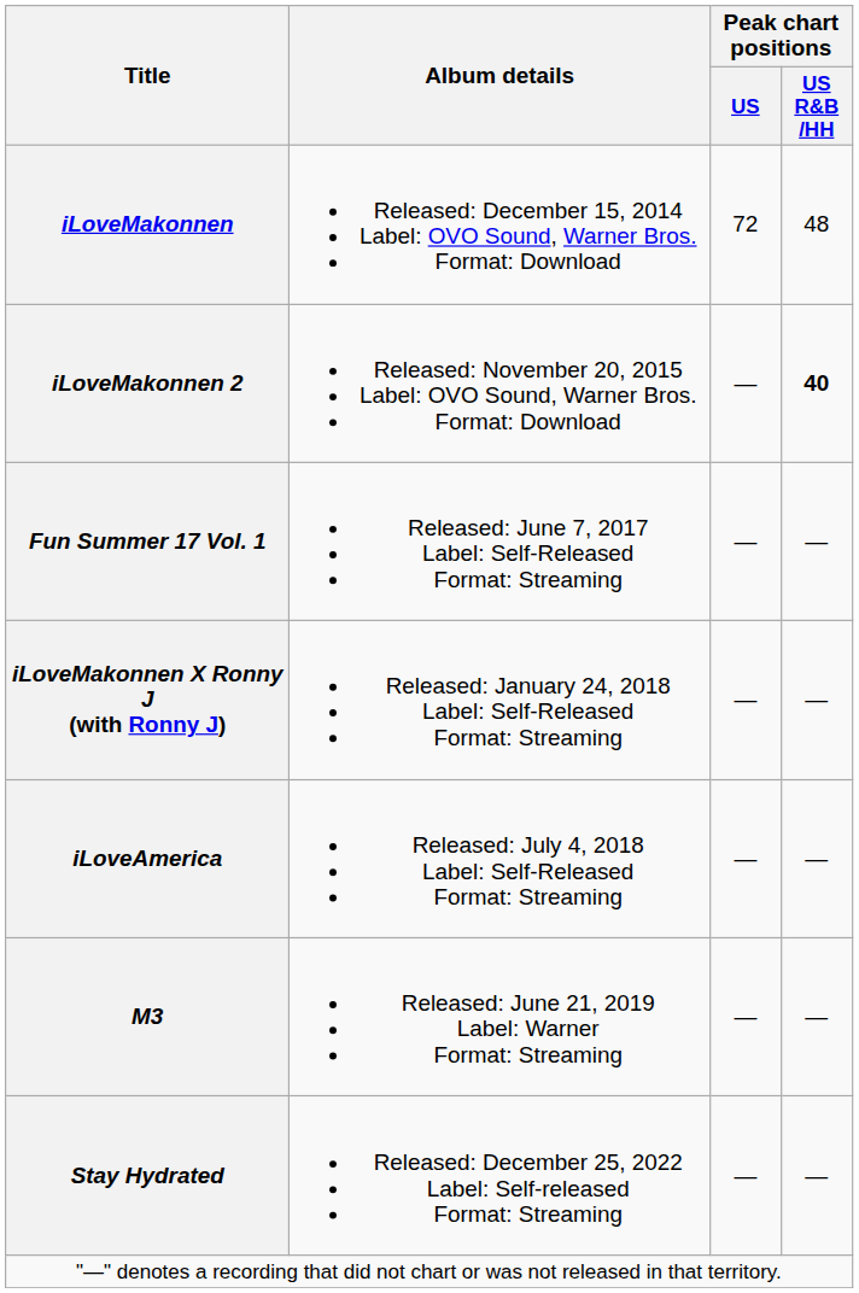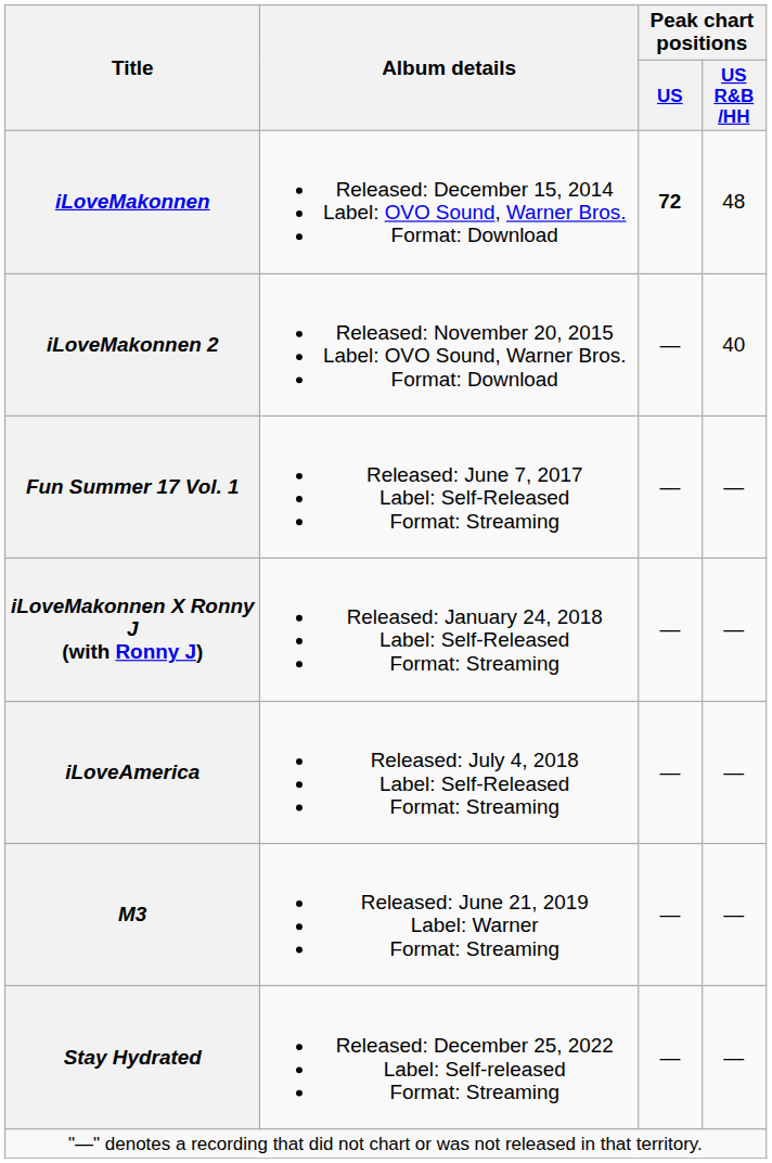iLoveMakonnen | Peak chart positions / US: normal -> bold
iLoveMakonnen 2 | Peak chart positions / US R&B /HH: bold -> normal
